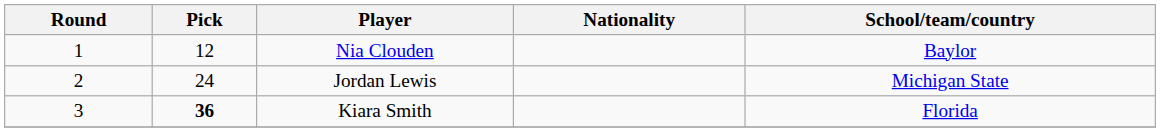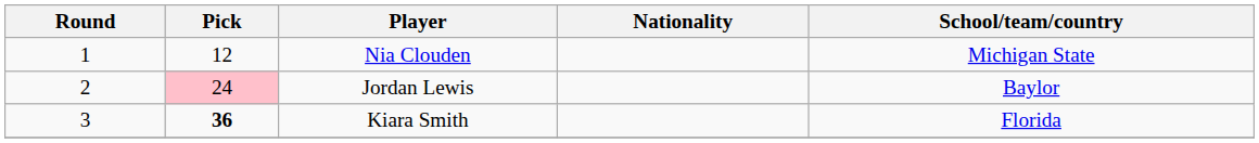Nia Clouden | School/team/country: Baylor -> Michigan State
Jordan Lewis | Pick: no background -> pink background
Jordan Lewis | School/team/country: Michigan State -> Baylor
